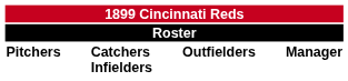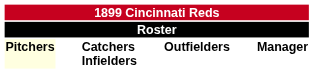Pitchers | column 1: no background -> lightyellow background
